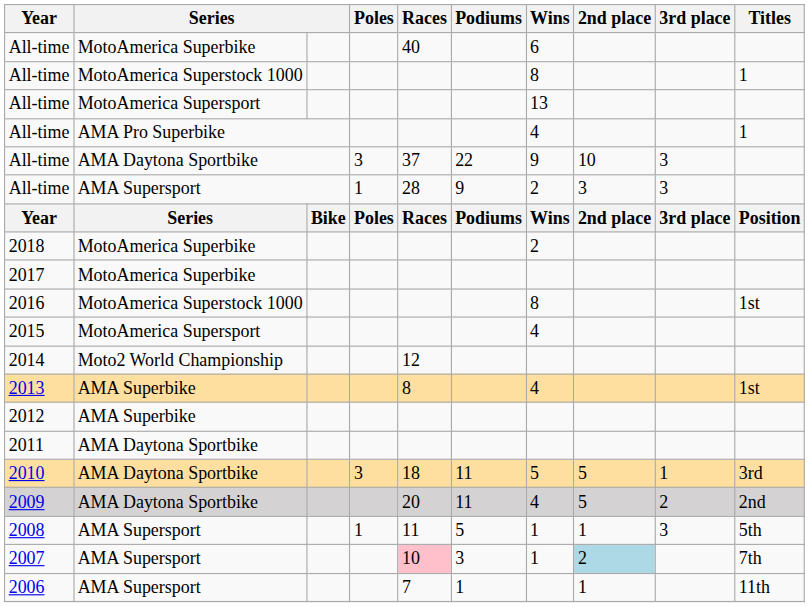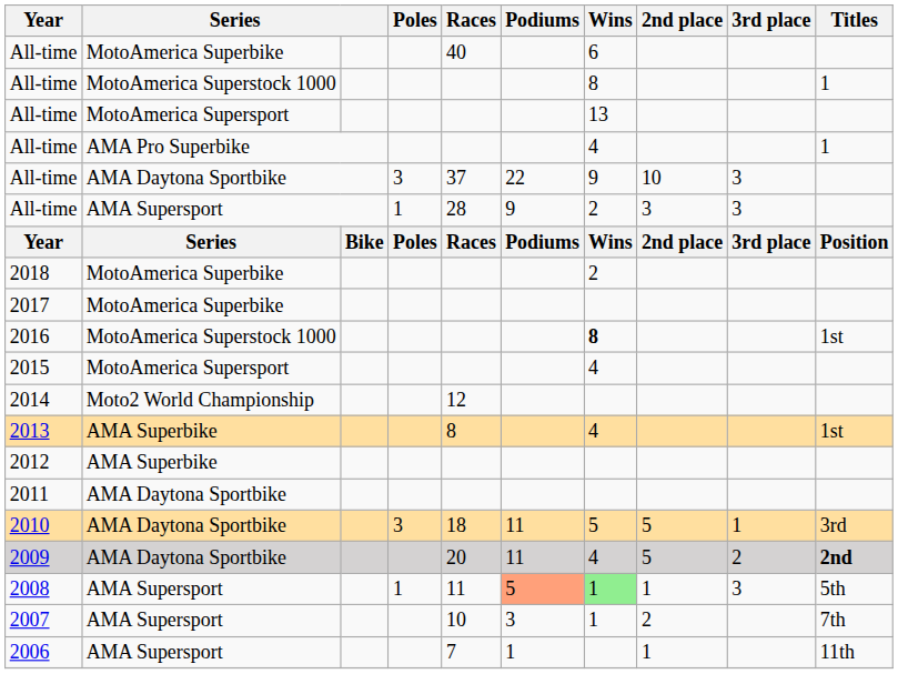2016 | Wins: normal -> bold
2009 | Titles: normal -> bold
2008 | Podiums: no background -> lightsalmon background
2008 | Wins: no background -> lightgreen background
2007 | Races: pink background -> no background
2007 | 2nd place: lightblue background -> no background
